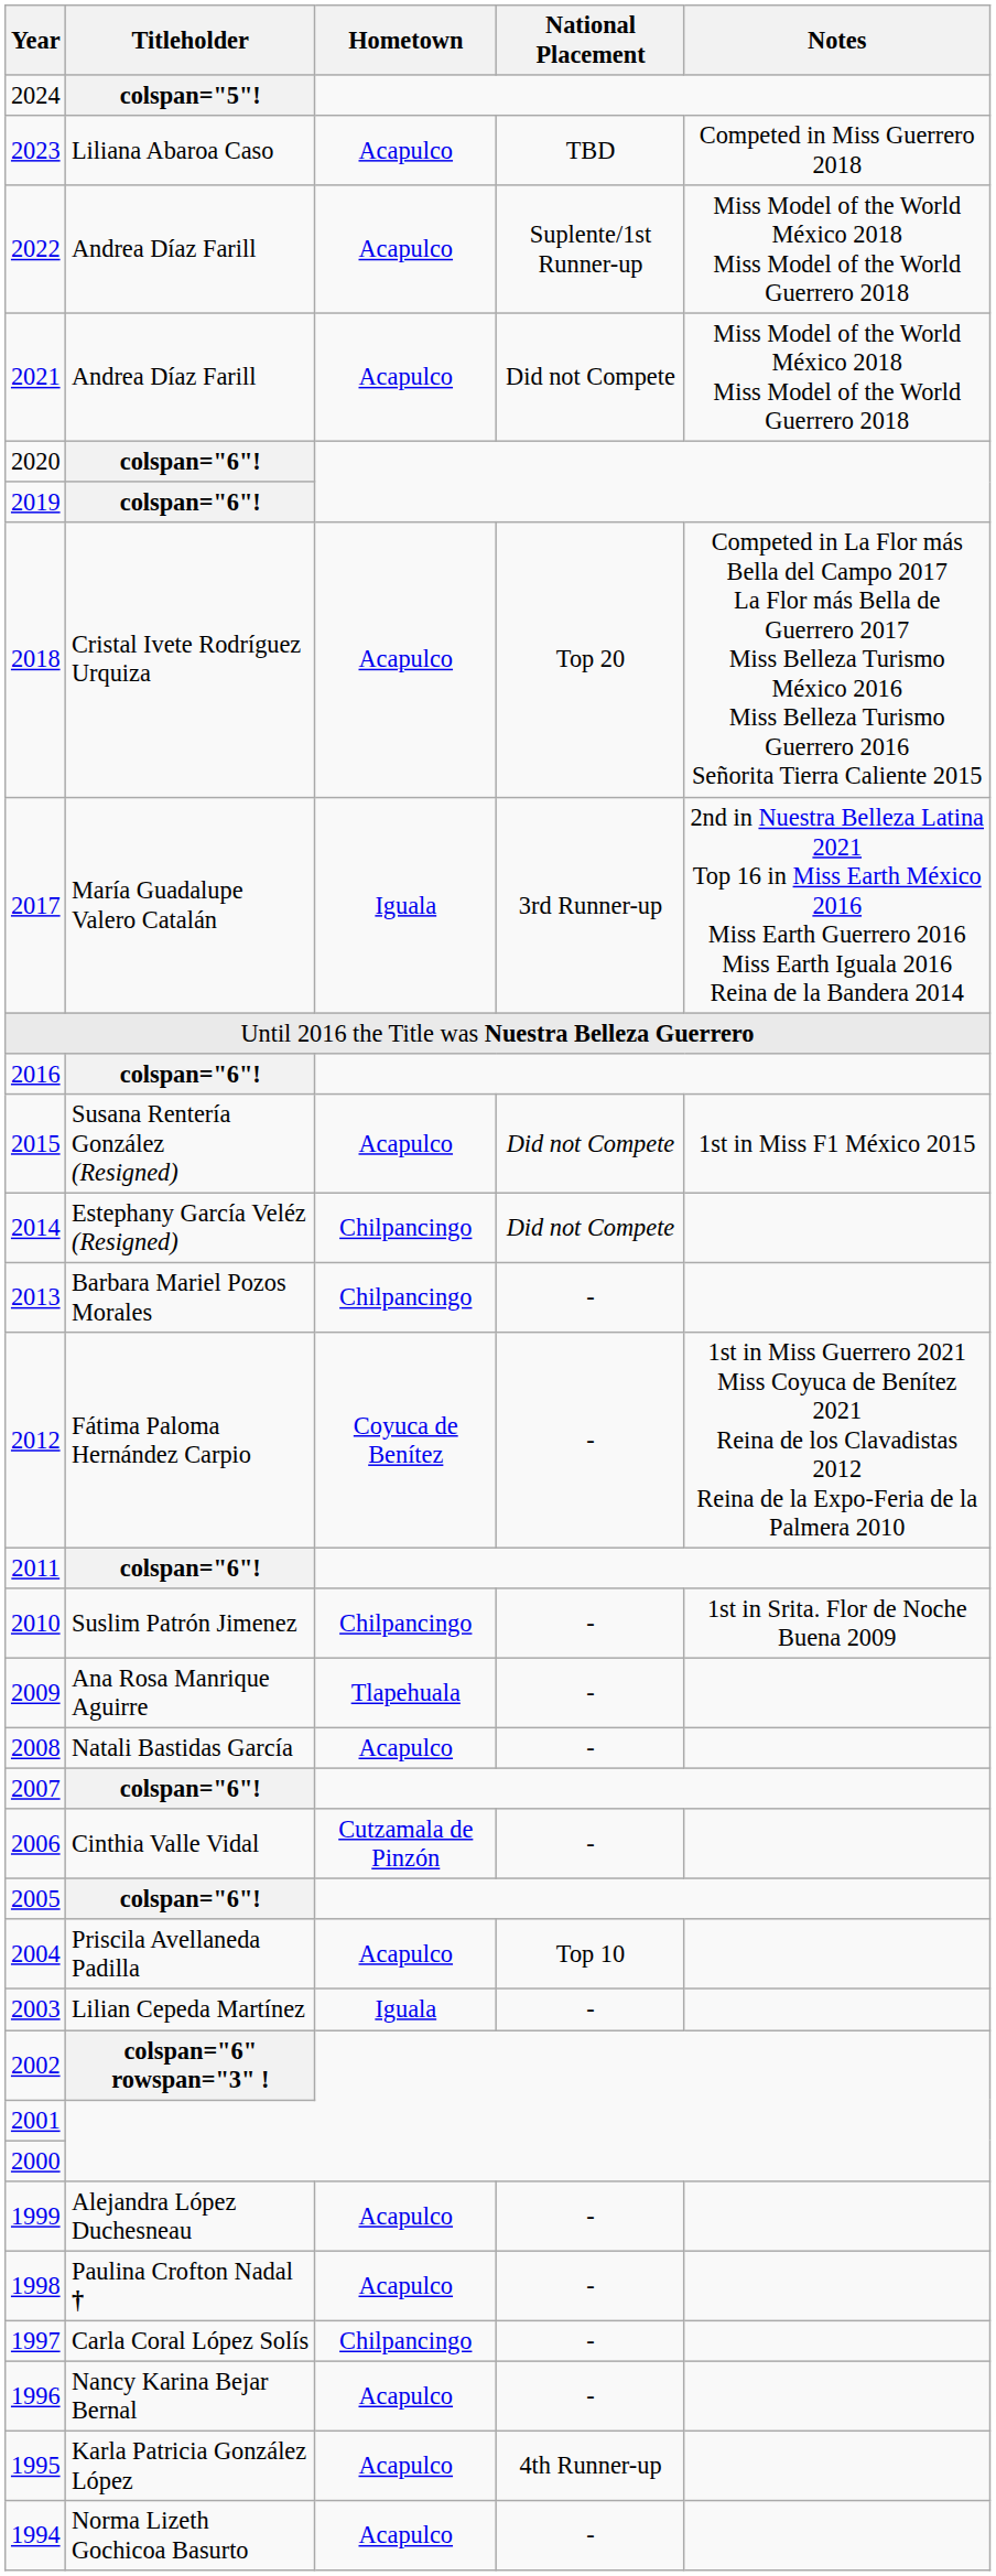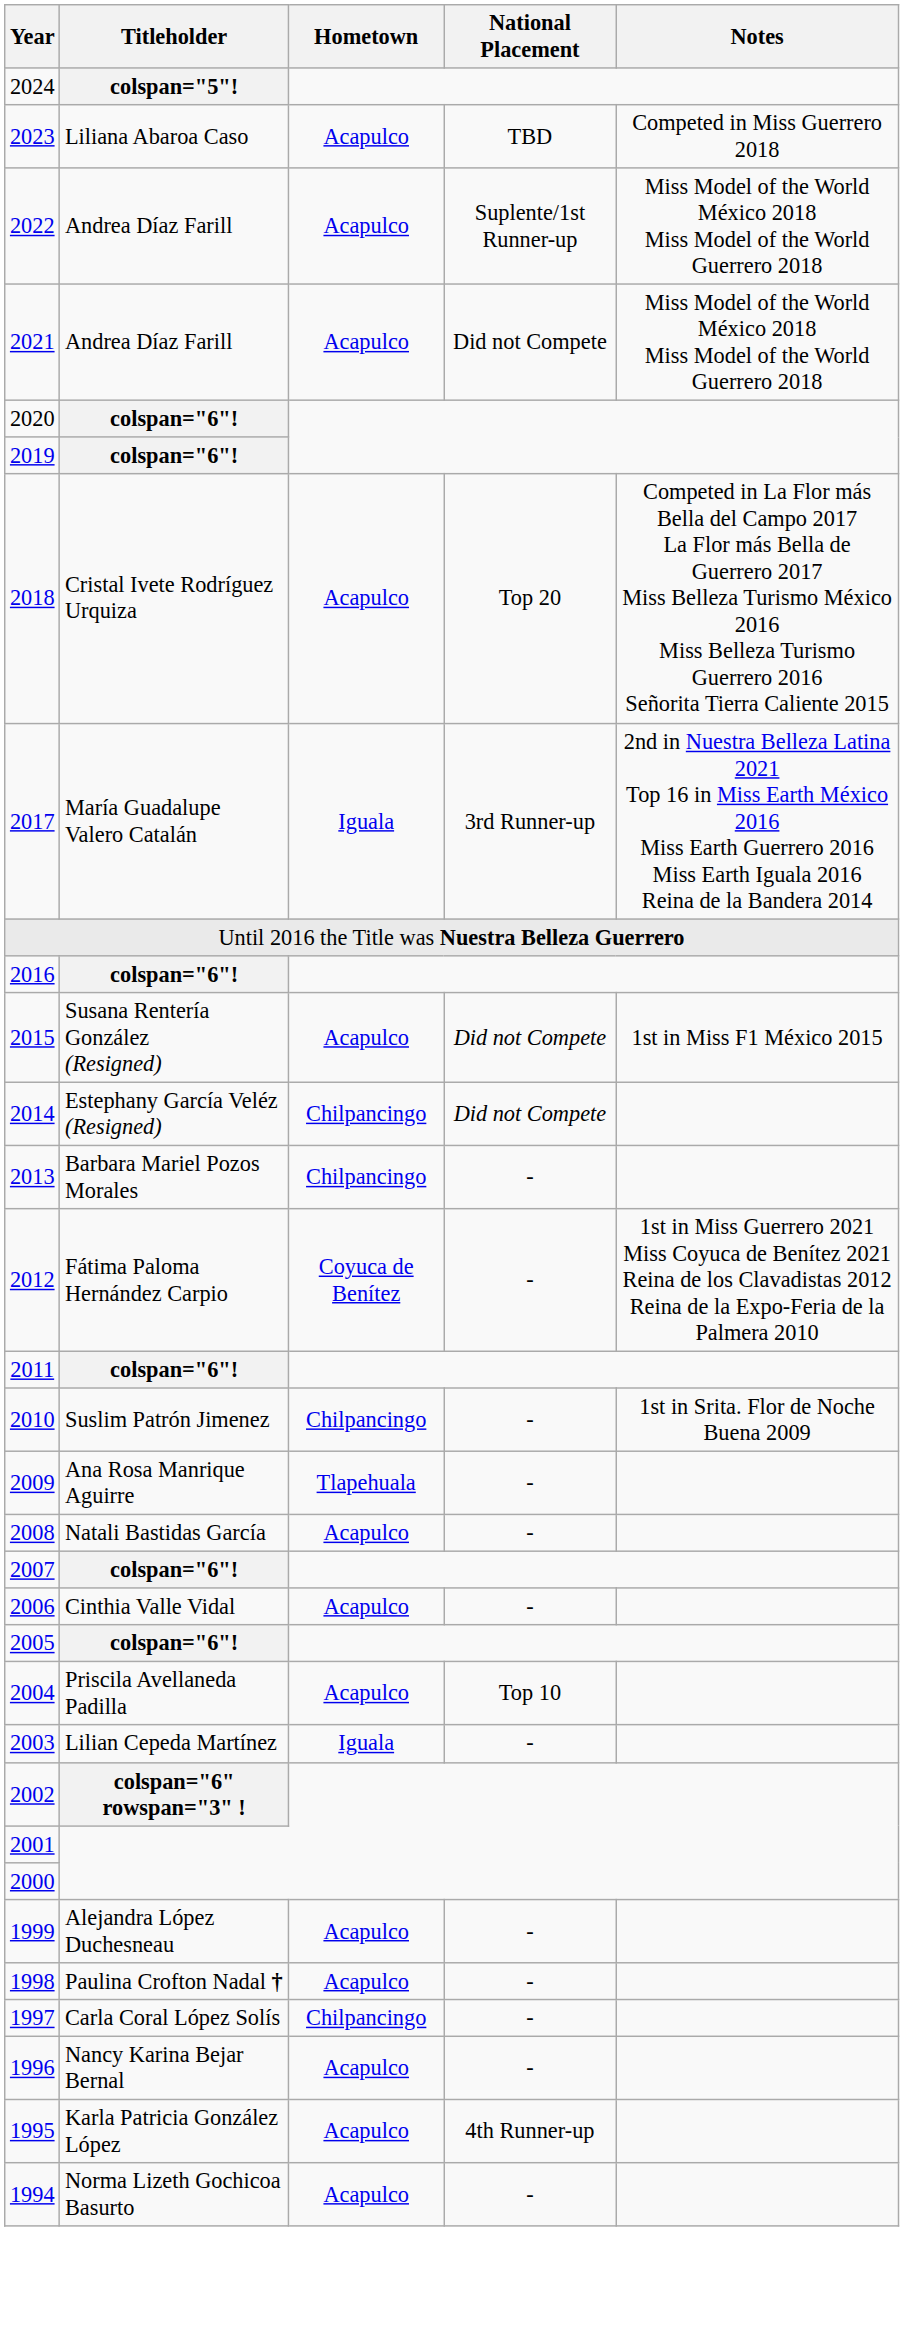2006 | Hometown: Cutzamala de Pinzón -> Acapulco
